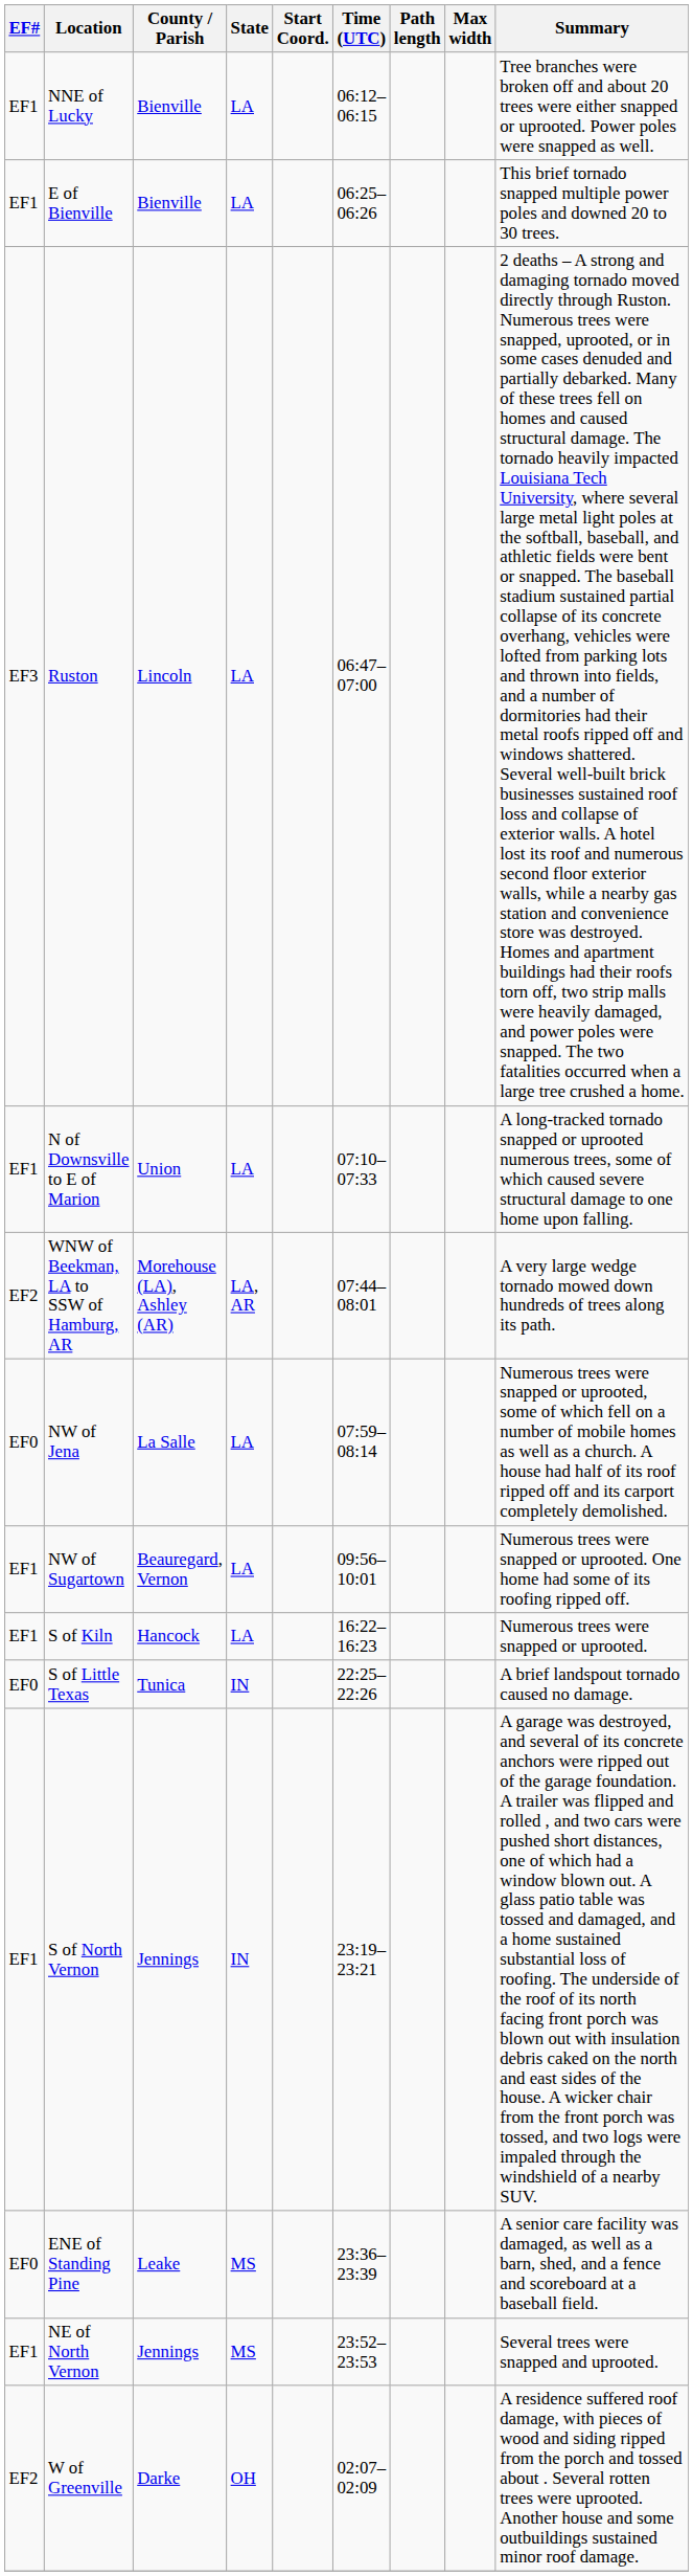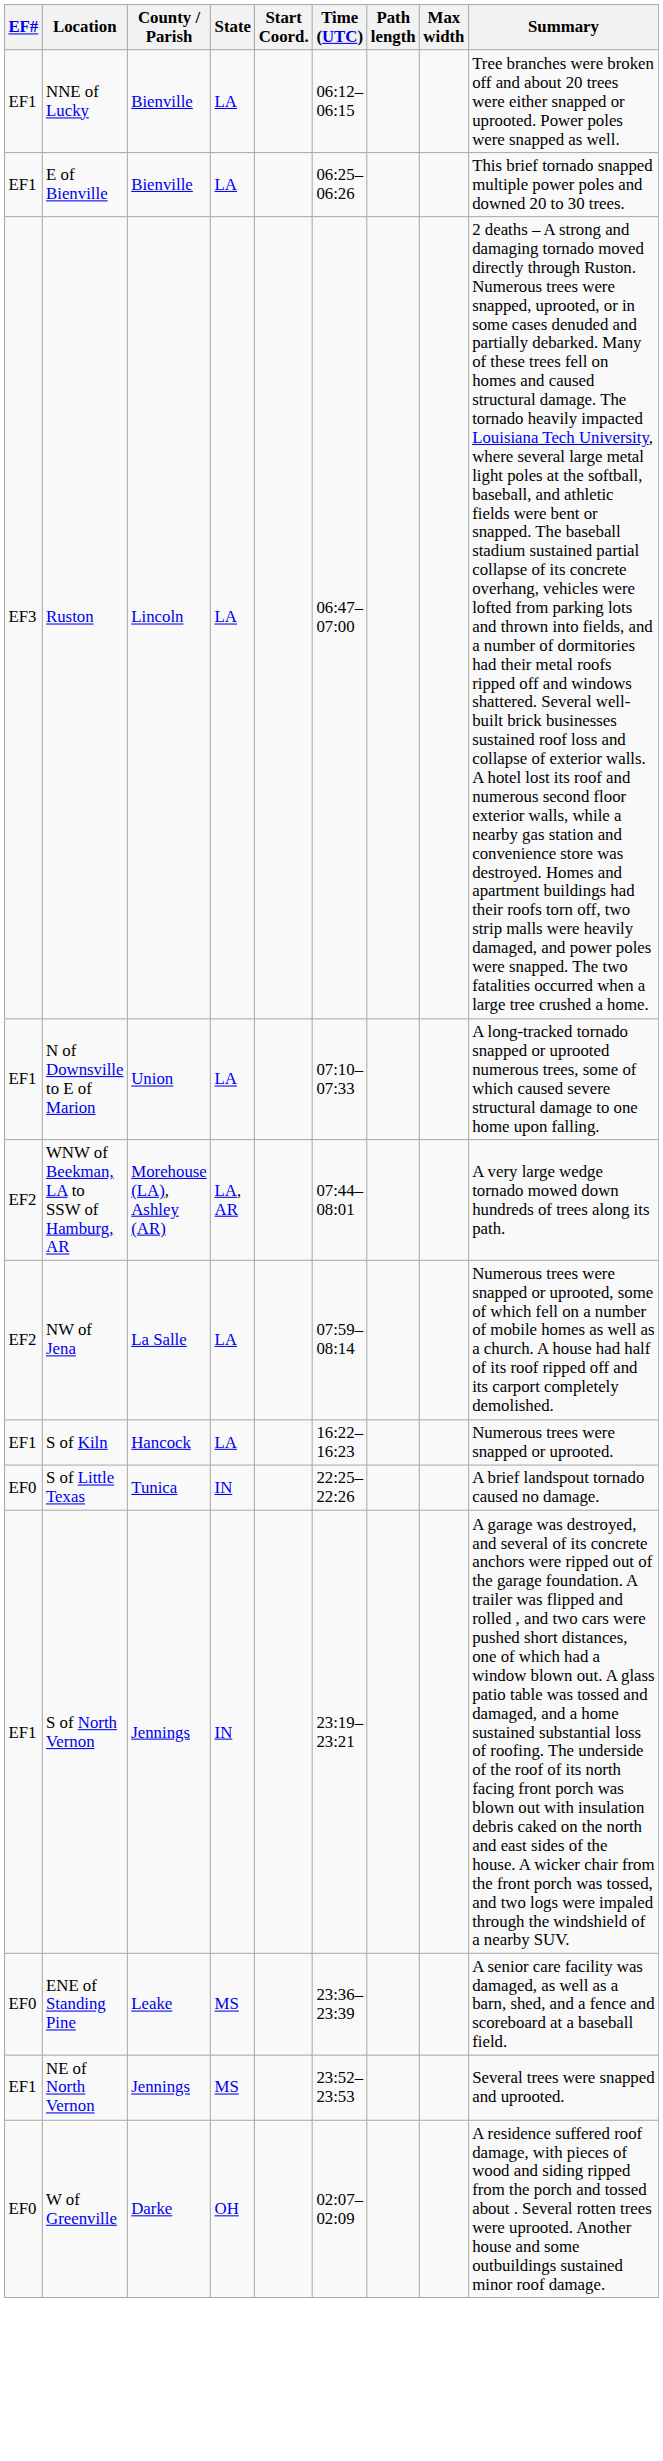NW of Jena | EF#: EF0 -> EF2
- row: EF1 | NW of Sugartown | Beauregard, Vernon | LA | 09:56–10:01 | Numerous trees were snapped or uprooted. One home had some of its roofing ripped off.
W of Greenville | EF#: EF2 -> EF0
